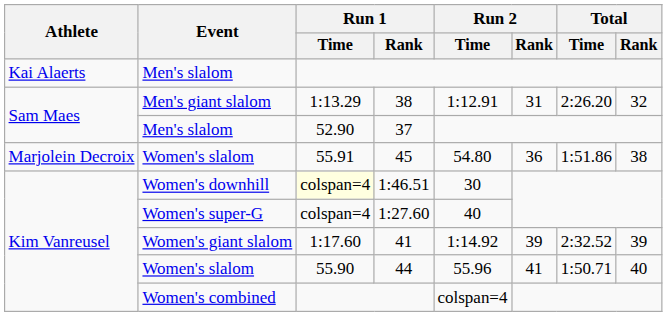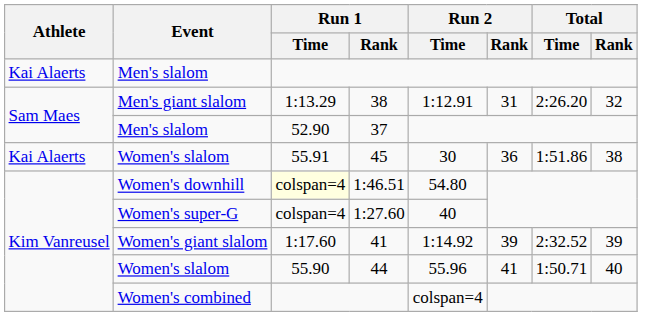45 | Athlete: Marjolein Decroix -> Kai Alaerts
45 | Run 2 / Time: 54.80 -> 30
1:46.51 | Run 2 / Time: 30 -> 54.80
